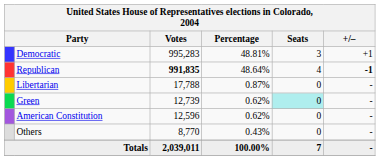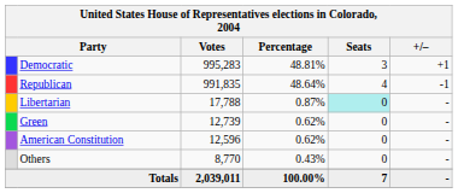Republican | Votes: bold -> normal
Republican | +/–: bold -> normal
Libertarian | Seats: no background -> paleturquoise background
Green | Seats: paleturquoise background -> no background
